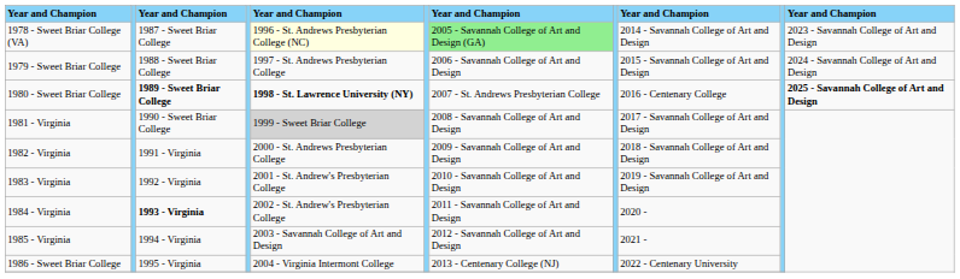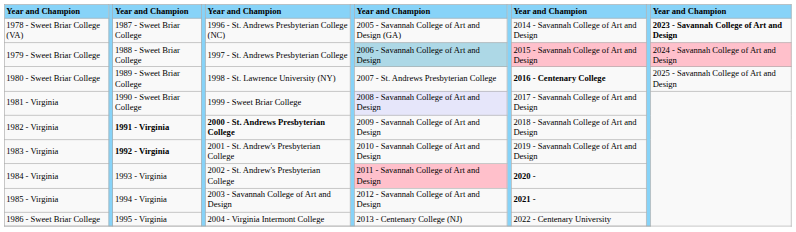1978 - Sweet Briar College (VA) | column 5: lightyellow background -> no background
1978 - Sweet Briar College (VA) | column 7: lightgreen background -> no background
1978 - Sweet Briar College (VA) | column 11: normal -> bold
1979 - Sweet Briar College | column 7: no background -> lightblue background
1979 - Sweet Briar College | column 9: no background -> pink background
1979 - Sweet Briar College | column 11: no background -> pink background
1980 - Sweet Briar College | column 3: bold -> normal
1980 - Sweet Briar College | column 5: bold -> normal
1980 - Sweet Briar College | column 9: normal -> bold
1980 - Sweet Briar College | column 11: bold -> normal
1981 - Virginia | column 5: lightgrey background -> no background
1981 - Virginia | column 7: no background -> lavender background
1982 - Virginia | column 3: normal -> bold
1982 - Virginia | column 5: normal -> bold
1983 - Virginia | column 3: normal -> bold
1984 - Virginia | column 3: bold -> normal
1984 - Virginia | column 7: no background -> pink background
1984 - Virginia | column 9: normal -> bold
1985 - Virginia | column 9: normal -> bold
